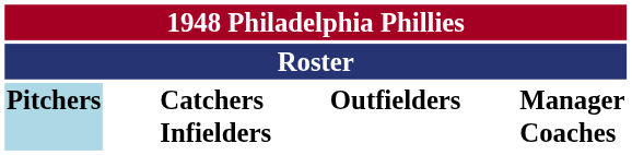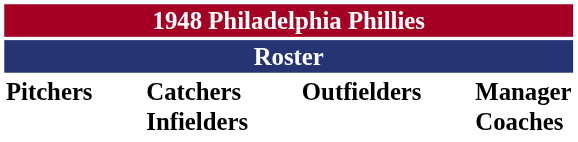Pitchers | column 1: lightblue background -> no background
